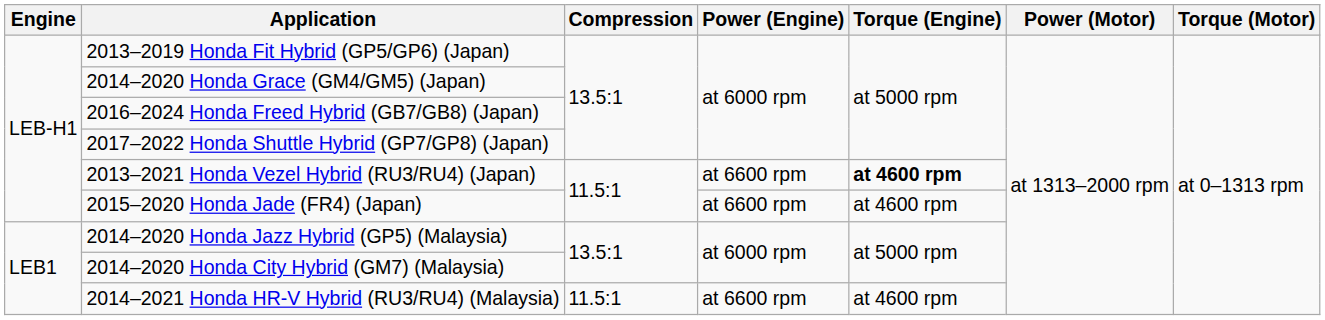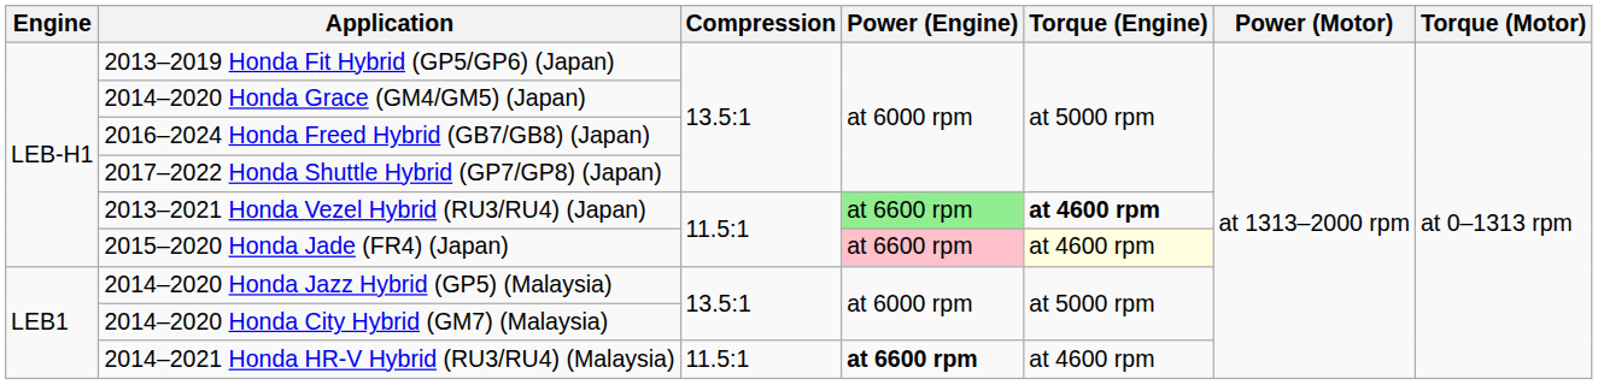2013–2021 Honda Vezel Hybrid (RU3/RU4) (Japan) | Power (Engine): no background -> lightgreen background
2015–2020 Honda Jade (FR4) (Japan) | Power (Engine): no background -> pink background
2015–2020 Honda Jade (FR4) (Japan) | Torque (Engine): no background -> lightyellow background
2014–2021 Honda HR-V Hybrid (RU3/RU4) (Malaysia) | Power (Engine): normal -> bold
